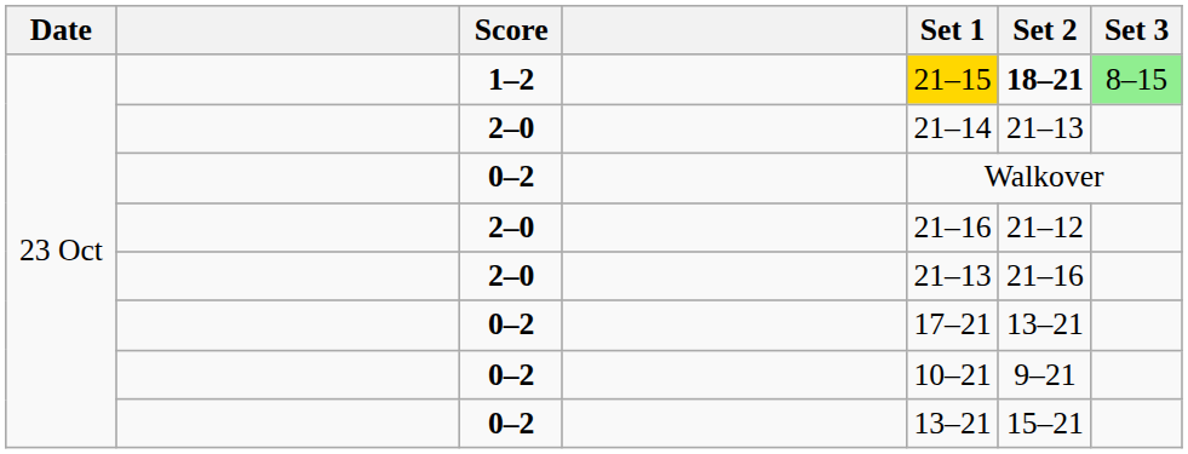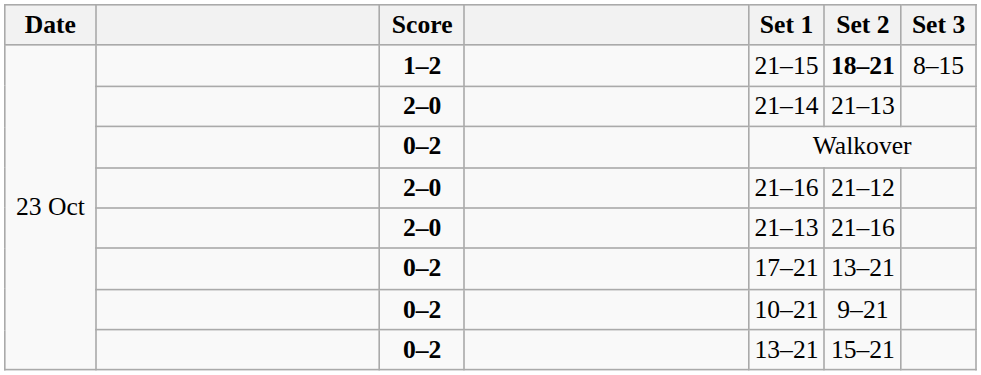1–2 | Set 1: gold background -> no background
1–2 | Set 3: lightgreen background -> no background
